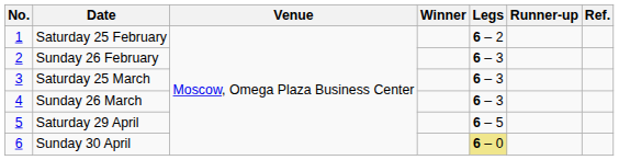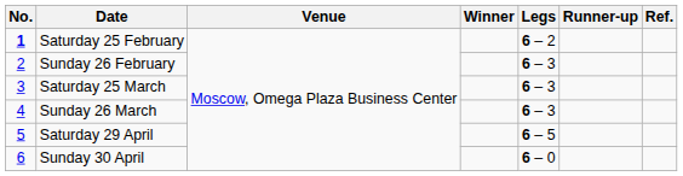Saturday 25 February | No.: normal -> bold
Sunday 30 April | Legs: khaki background -> no background
